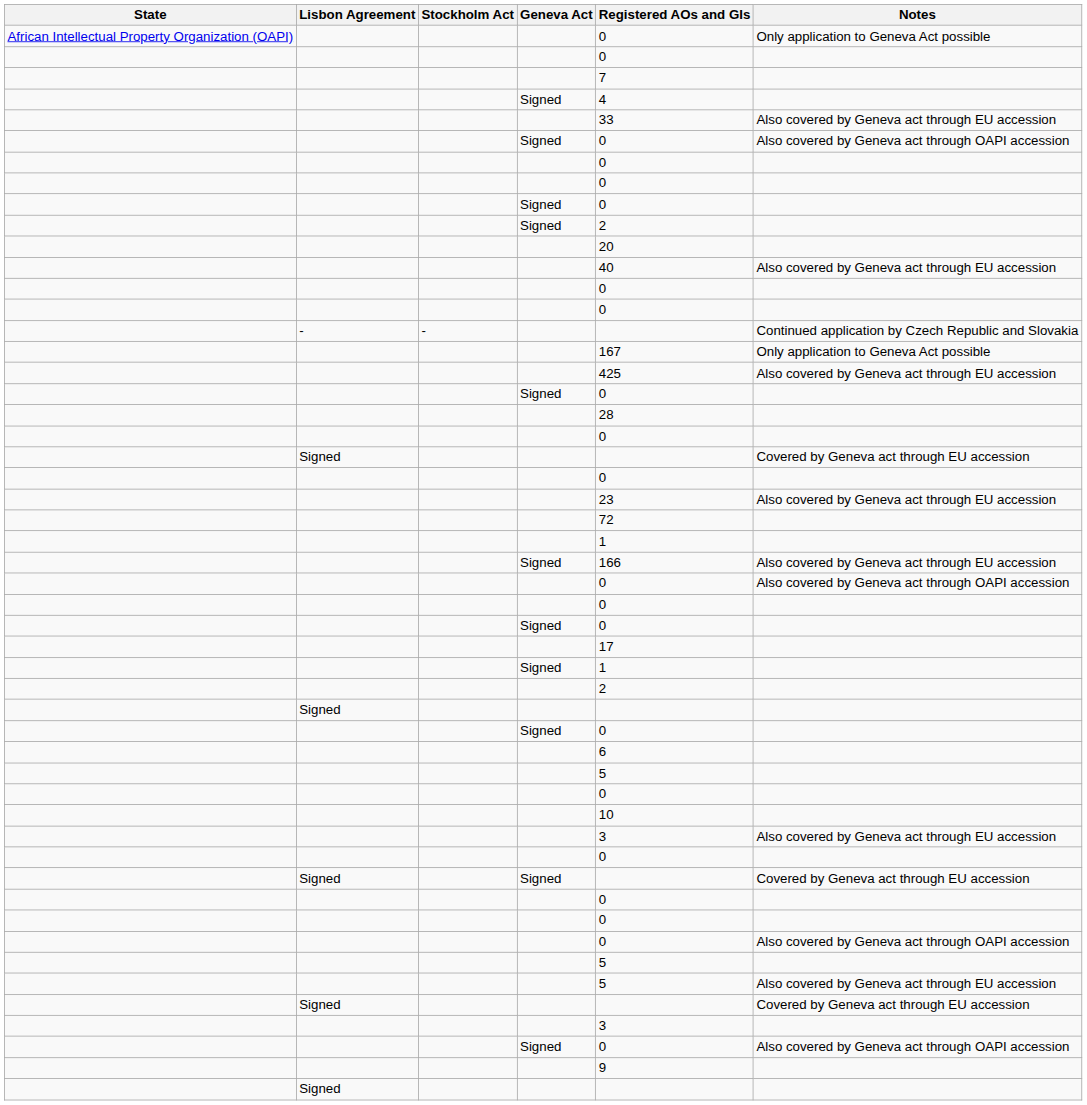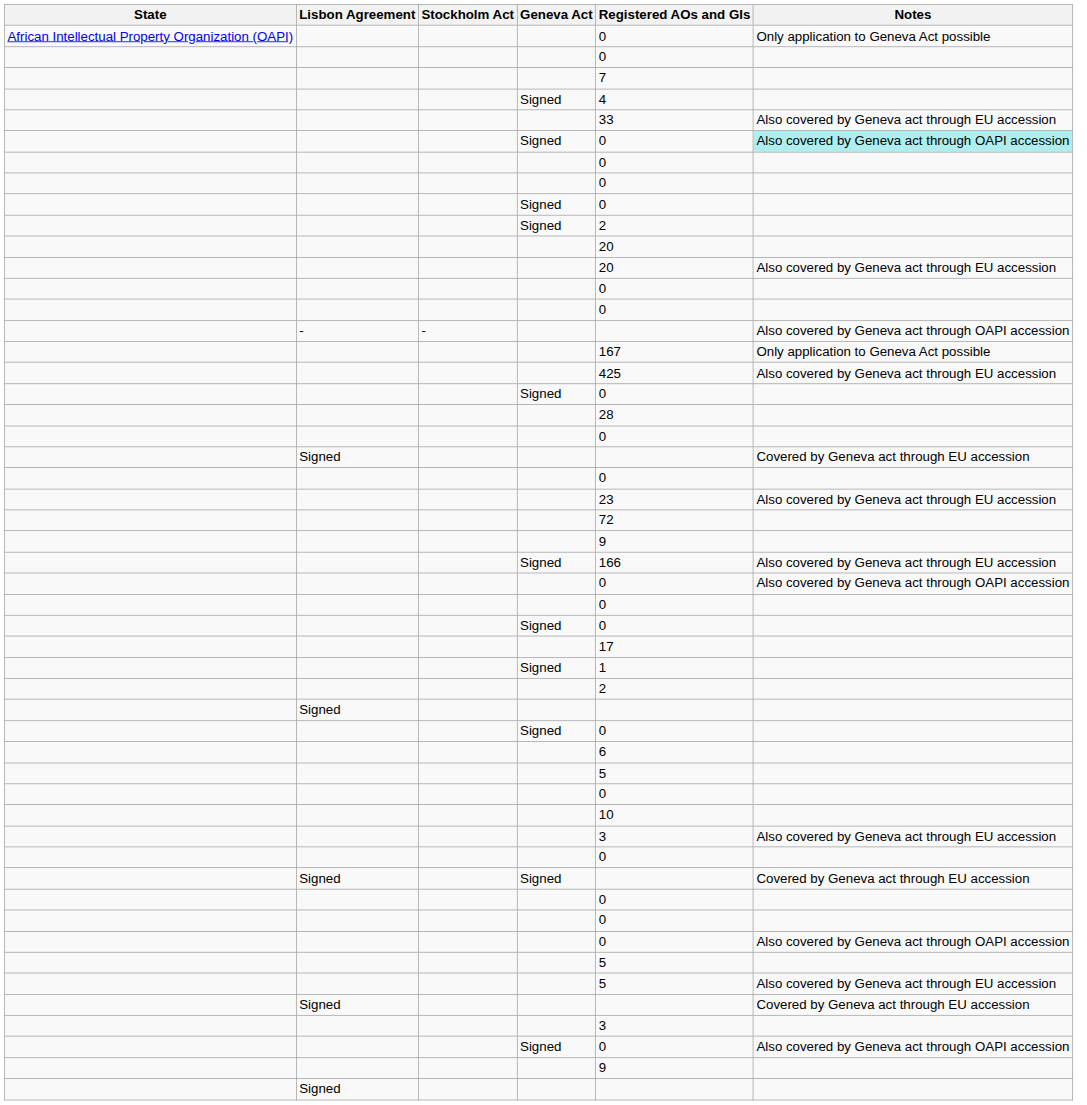row 7 | Notes: no background -> paleturquoise background
row 13 | Registered AOs and GIs: 40 -> 20
row 16 | Notes: Continued application by Czech Republic and Slovakia -> Also covered by Geneva act through OAPI accession
row 26 | Registered AOs and GIs: 1 -> 9
